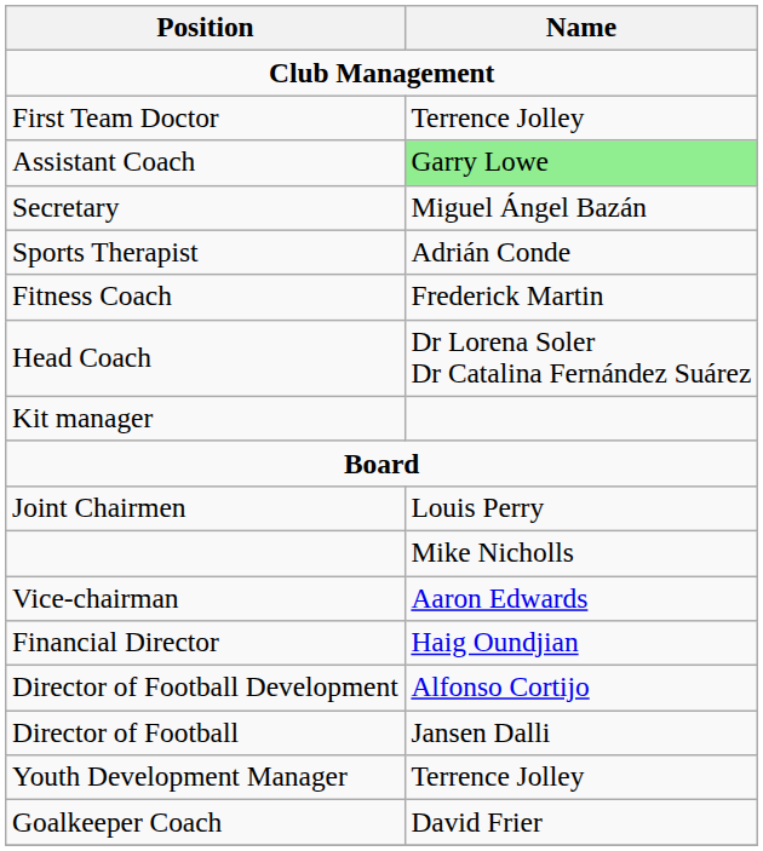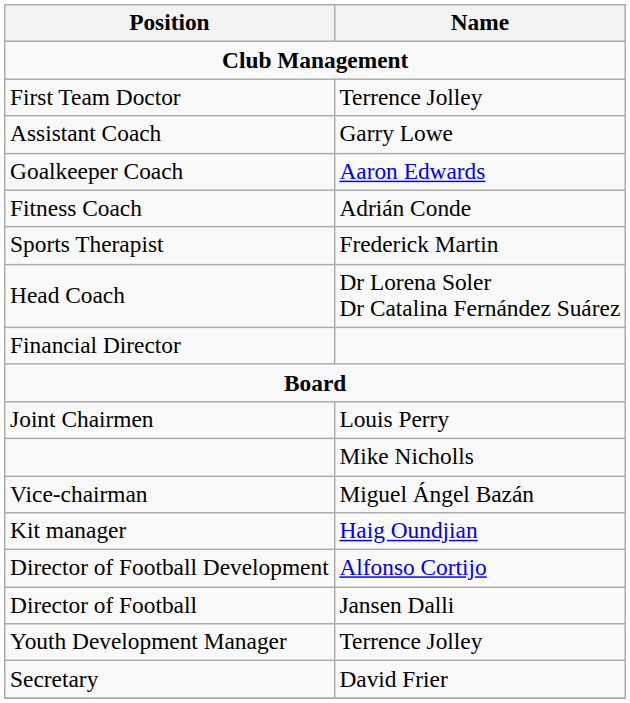row 4 | Name: lightgreen background -> no background
row 5 | Position: Secretary -> Goalkeeper Coach
row 5 | Name: Miguel Ángel Bazán -> Aaron Edwards
row 6 | Position: Sports Therapist -> Fitness Coach
row 7 | Position: Fitness Coach -> Sports Therapist
row 9 | Position: Kit manager -> Financial Director
row 13 | Name: Aaron Edwards -> Miguel Ángel Bazán
row 14 | Position: Financial Director -> Kit manager
row 18 | Position: Goalkeeper Coach -> Secretary
